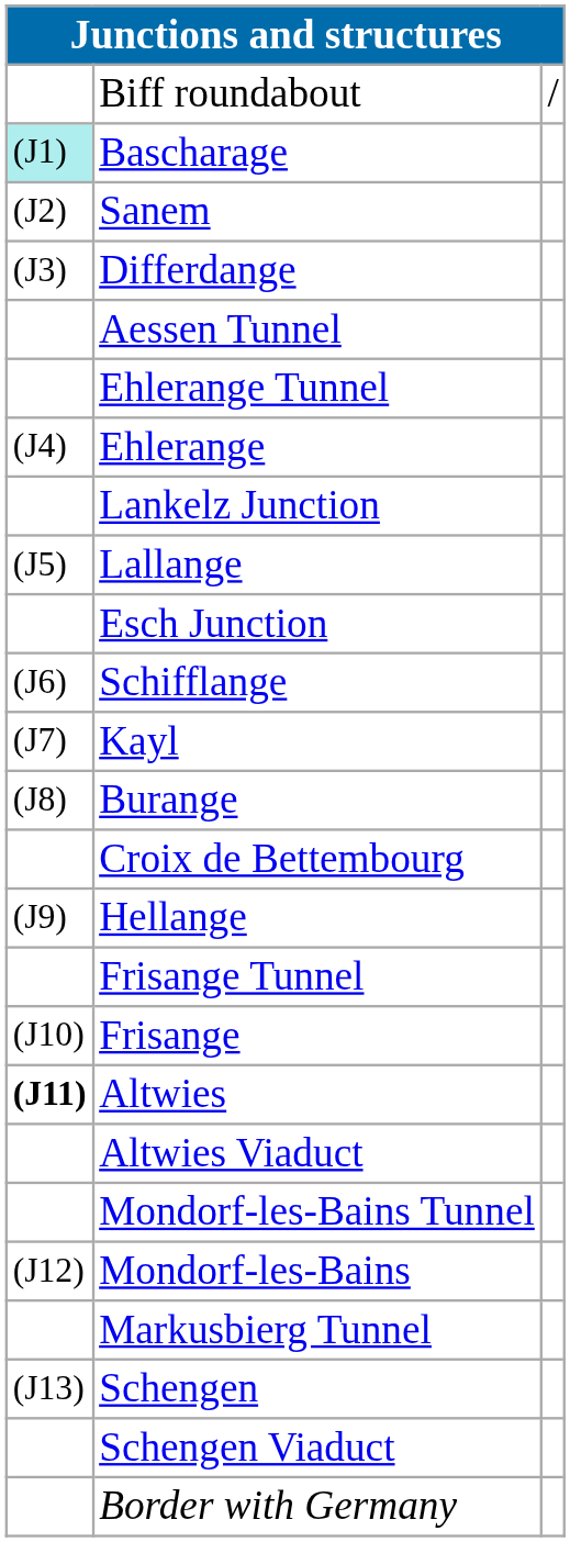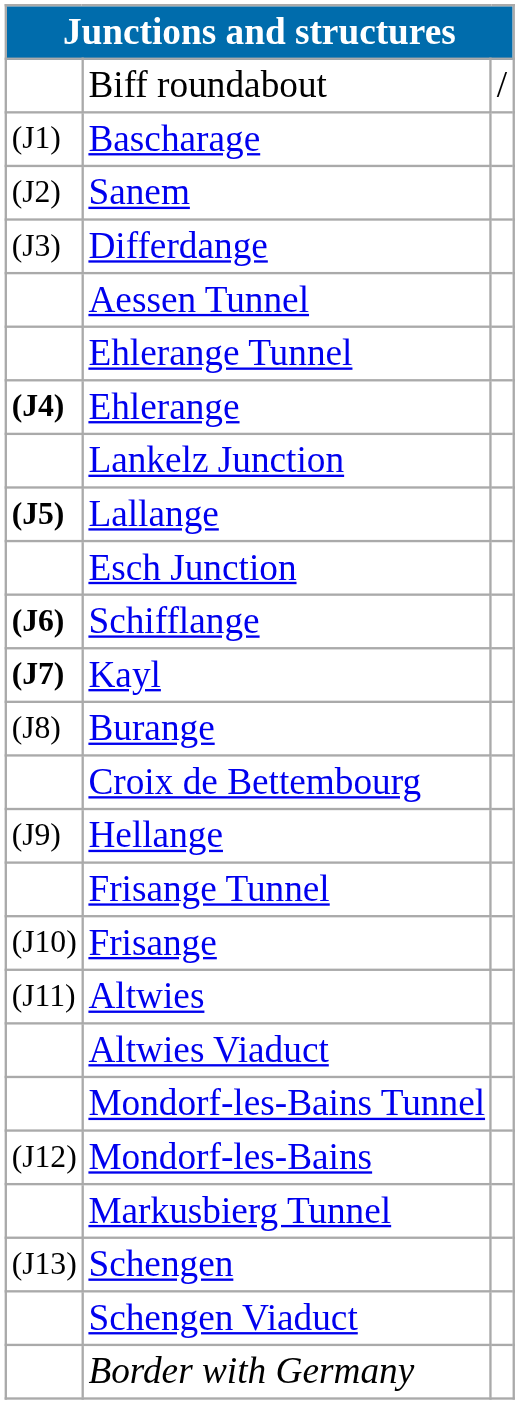Bascharage | column 1: paleturquoise background -> no background
Ehlerange | column 1: normal -> bold
Lallange | column 1: normal -> bold
Schifflange | column 1: normal -> bold
Kayl | column 1: normal -> bold
Altwies | column 1: bold -> normal
